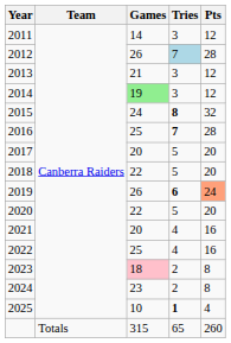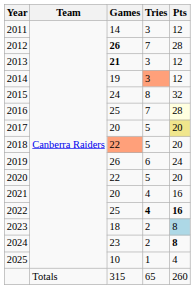2012 | Games: normal -> bold
2012 | Tries: lightblue background -> no background
2013 | Games: normal -> bold
2014 | Games: lightgreen background -> no background
2014 | Tries: no background -> lightsalmon background
2015 | Tries: bold -> normal
2016 | Tries: bold -> normal
2016 | Pts: no background -> lightyellow background
2017 | Pts: no background -> khaki background
2018 | Games: no background -> lightsalmon background
2019 | Tries: bold -> normal
2019 | Pts: lightsalmon background -> no background
2022 | Tries: normal -> bold
2022 | Pts: normal -> bold
2023 | Games: pink background -> no background
2023 | Pts: no background -> lightblue background
2024 | Pts: normal -> bold
2025 | Tries: bold -> normal
